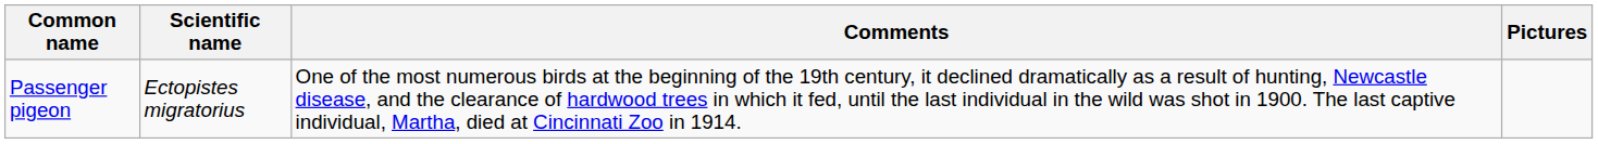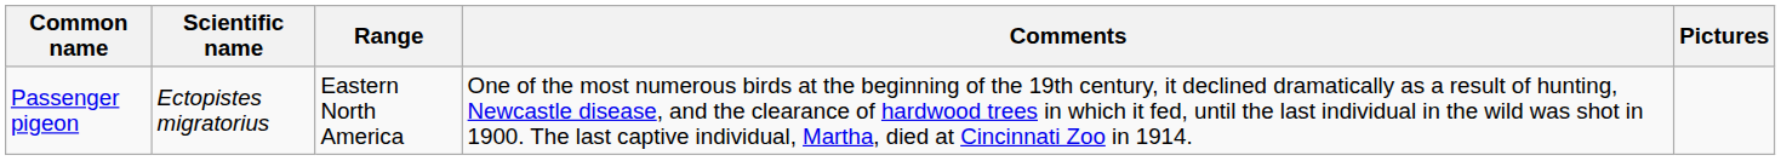+ column: Range | Eastern North America
